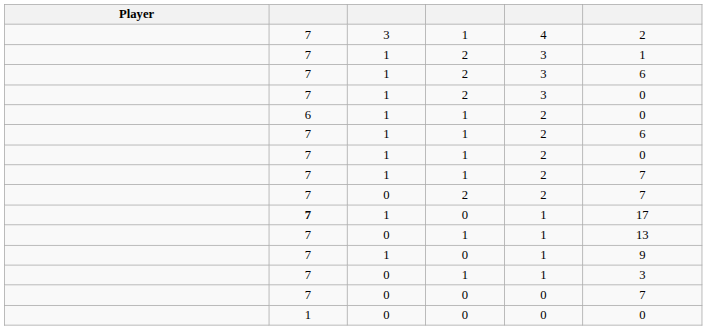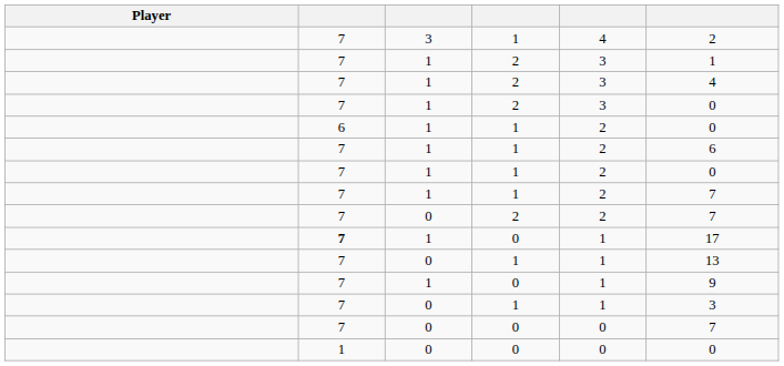row 4 | column 6: 6 -> 4
